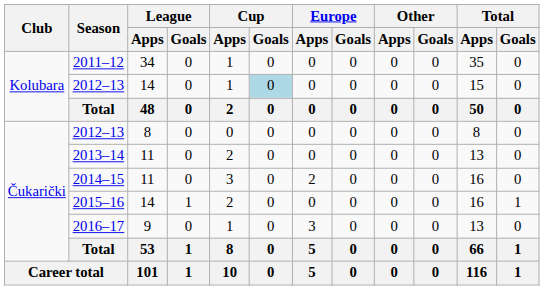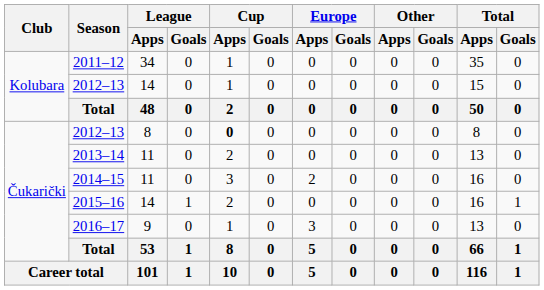2012–13 / 14 | Cup / Goals: lightblue background -> no background
2012–13 / 8 | Cup / Apps: normal -> bold
